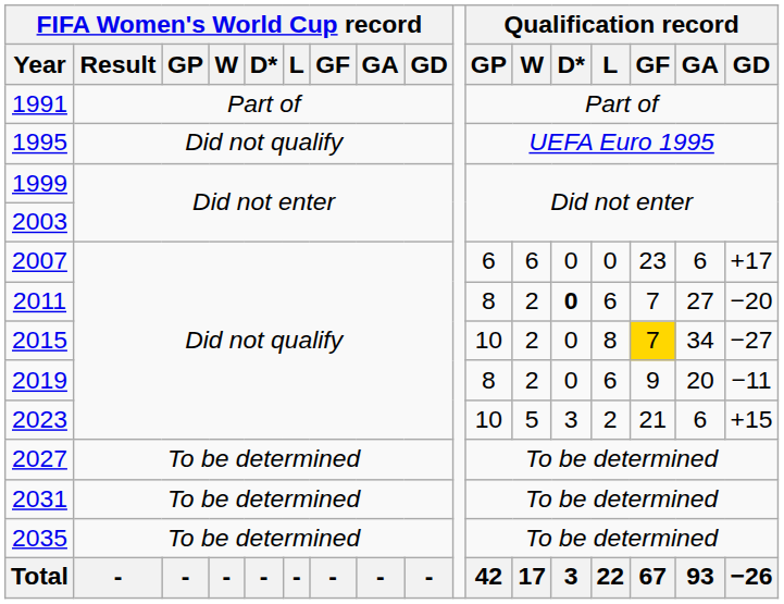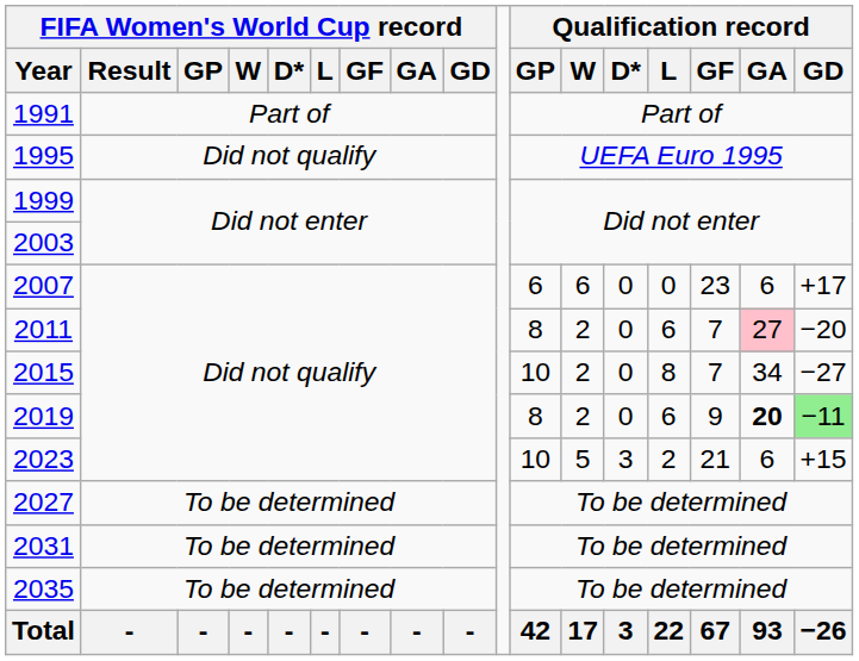2011 | Qualification record / D*: bold -> normal
2011 | Qualification record / GA: no background -> pink background
2015 | Qualification record / GF: gold background -> no background
2019 | Qualification record / GA: normal -> bold
2019 | Qualification record / GD: no background -> lightgreen background
